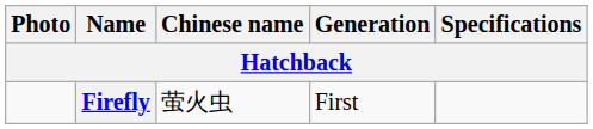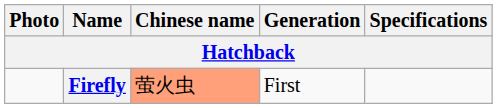Firefly | Chinese name: no background -> lightsalmon background
